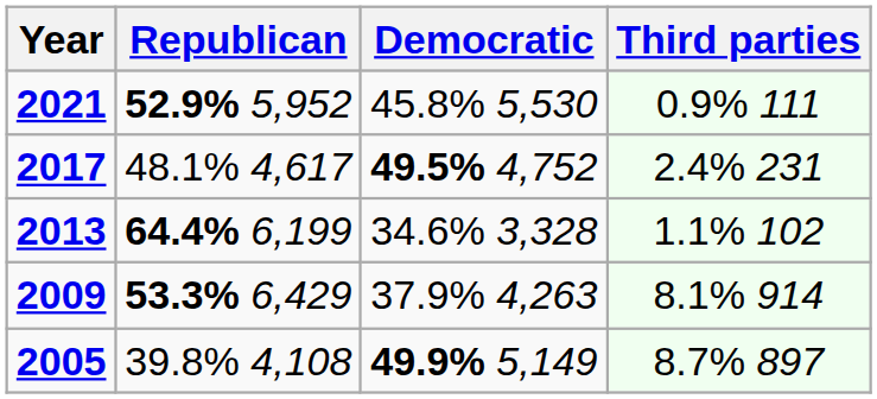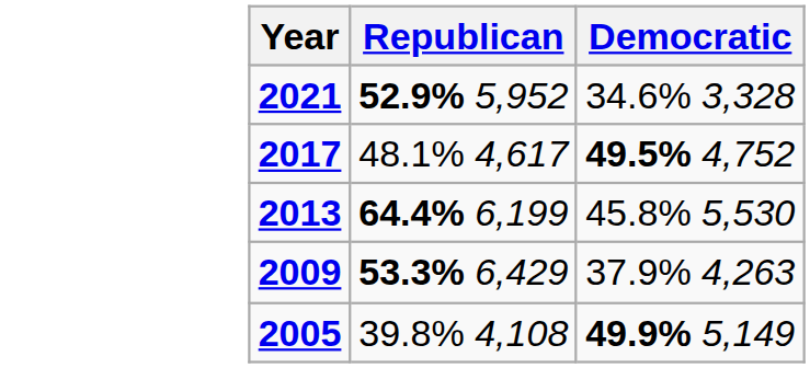- column: Third parties | 0.9% 111 | 2.4% 231 | 1.1% 102 | 8.1% 914 | 8.7% 897
2021 | Democratic: 45.8% 5,530 -> 34.6% 3,328
2013 | Democratic: 34.6% 3,328 -> 45.8% 5,530
